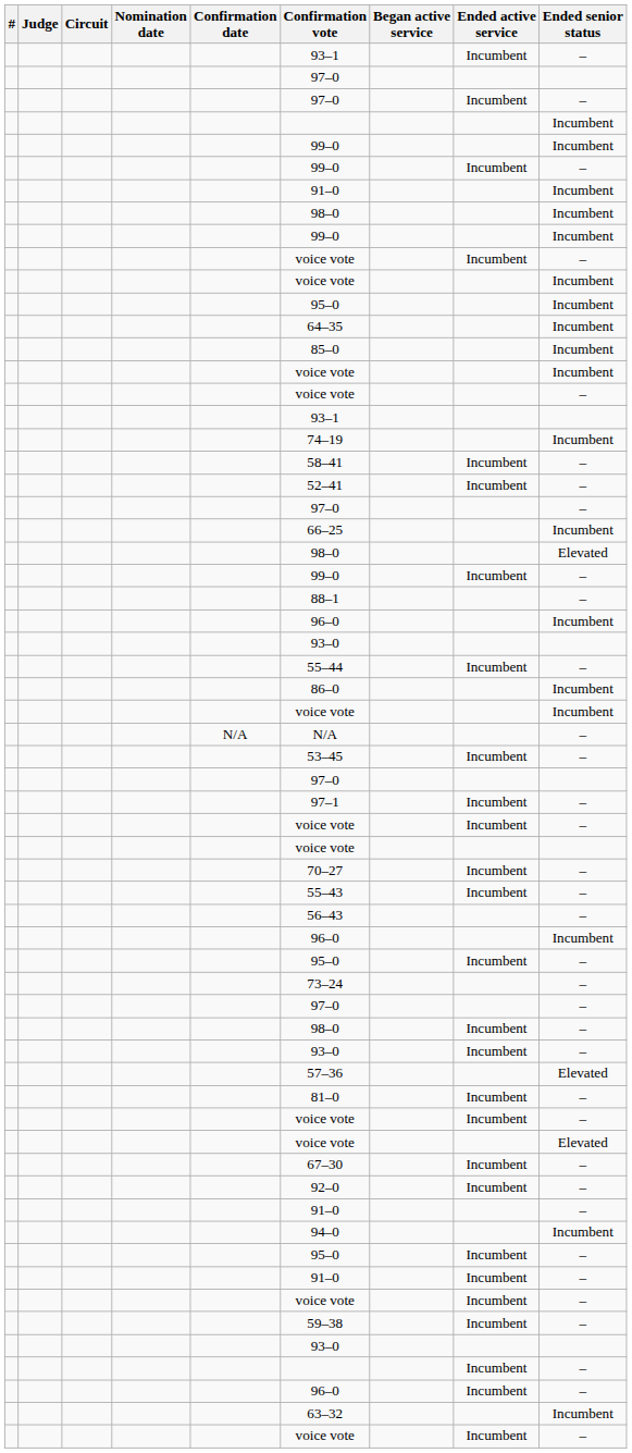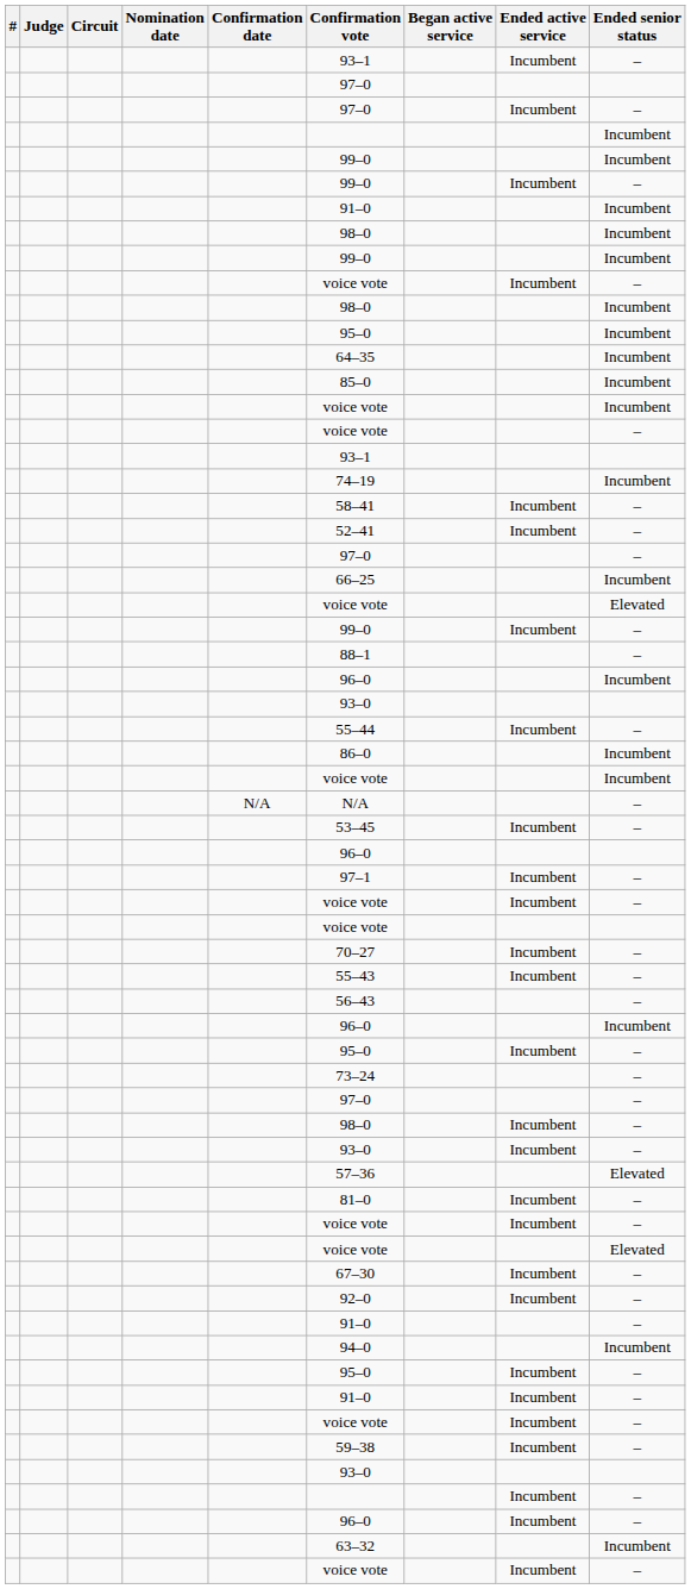row 12 | Confirmation vote: voice vote -> 98–0
row 24 | Confirmation vote: 98–0 -> voice vote
row 34 | Confirmation vote: 97–0 -> 96–0
